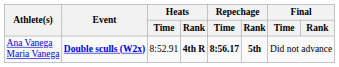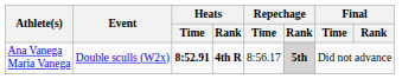Ana Vanega Maria Vanega | Event: bold -> normal
Ana Vanega Maria Vanega | Heats / Time: normal -> bold
Ana Vanega Maria Vanega | Repechage / Time: bold -> normal
Ana Vanega Maria Vanega | Repechage / Rank: no background -> lightgrey background
